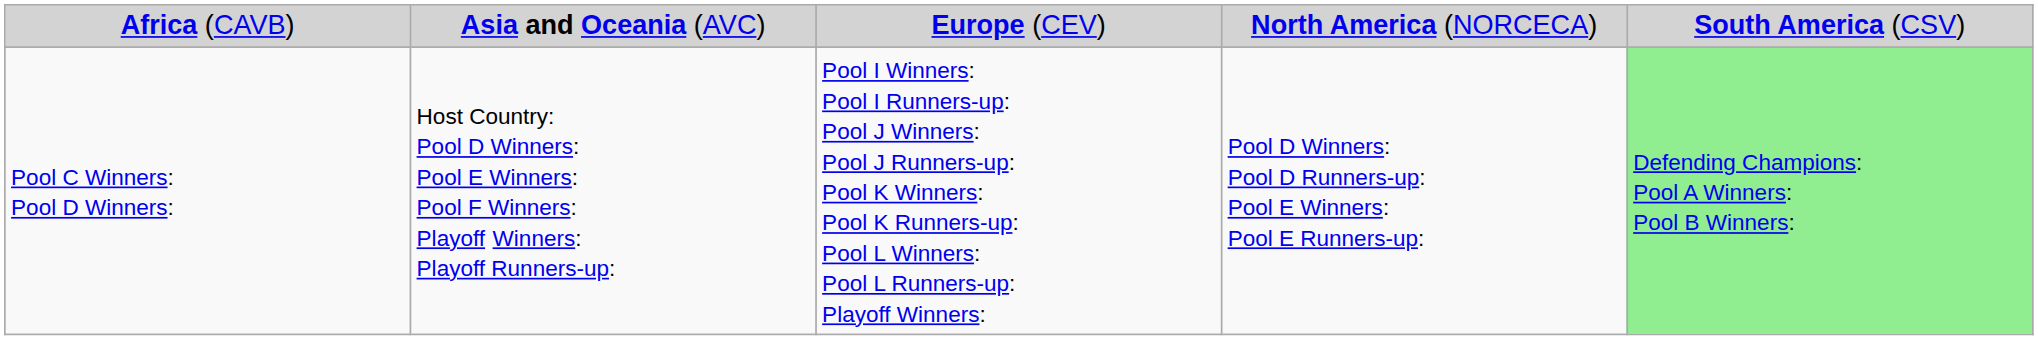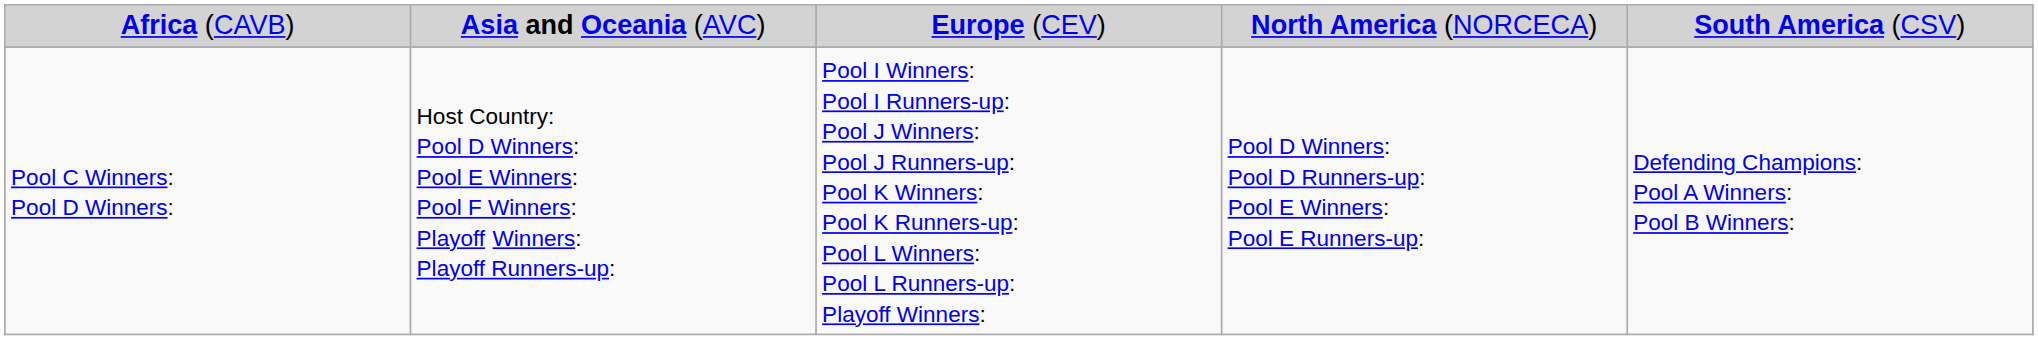Pool C Winners: Pool D Winners: | column 5: lightgreen background -> no background
